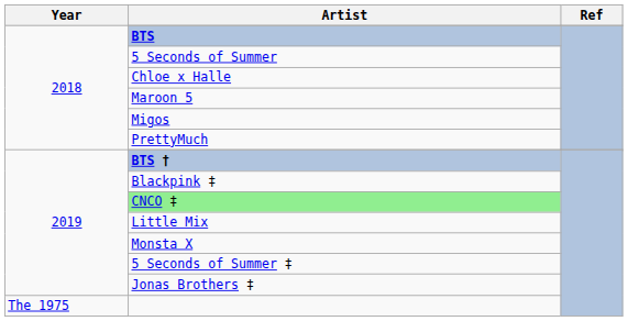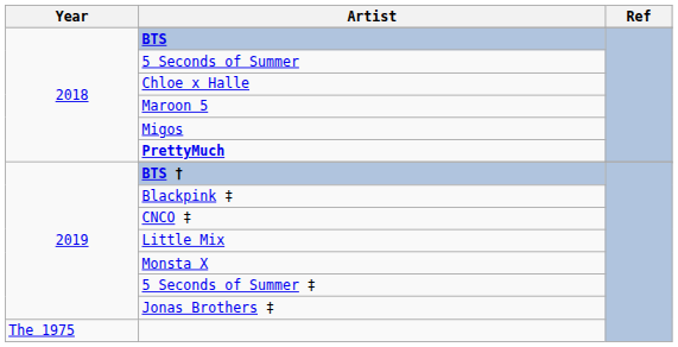PrettyMuch | Artist: normal -> bold
CNCO ‡ | Artist: lightgreen background -> no background
